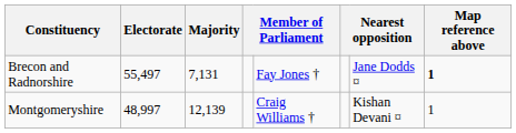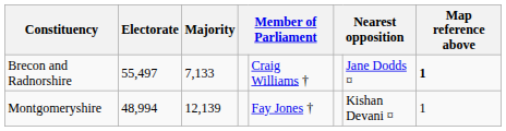Brecon and Radnorshire | Majority: 7,131 -> 7,133
Brecon and Radnorshire | column 5: Fay Jones † -> Craig Williams †
Montgomeryshire | Electorate: 48,997 -> 48,994
Montgomeryshire | column 5: Craig Williams † -> Fay Jones †
